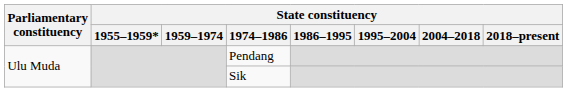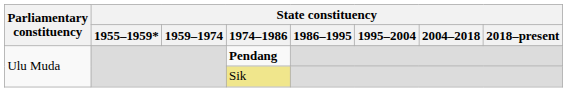Pendang | State constituency / 1974–1986: normal -> bold
Sik | State constituency / 1974–1986: no background -> khaki background
